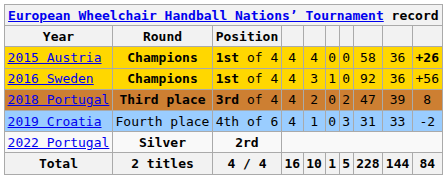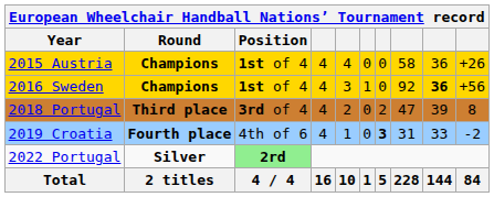2015 Austria | column 10: bold -> normal
2016 Sweden | column 9: normal -> bold
2019 Croatia | Round: normal -> bold
2019 Croatia | column 7: normal -> bold
2022 Portugal | Position: no background -> lightgreen background
